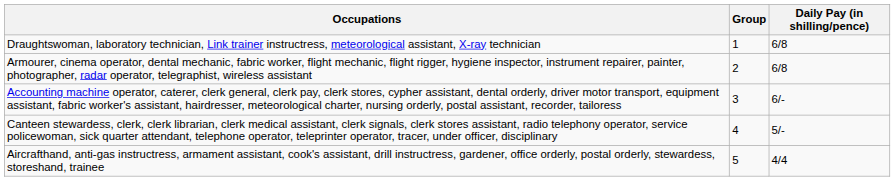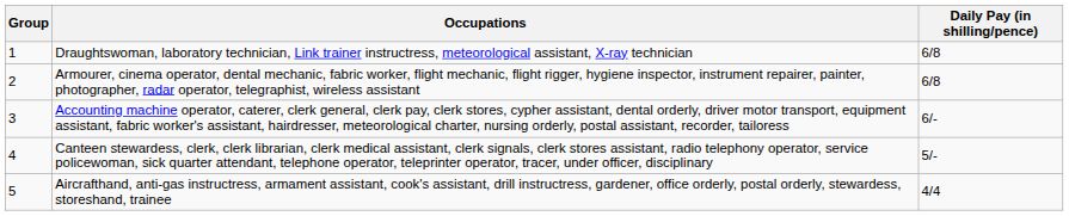columns swapped: Group <-> Occupations
